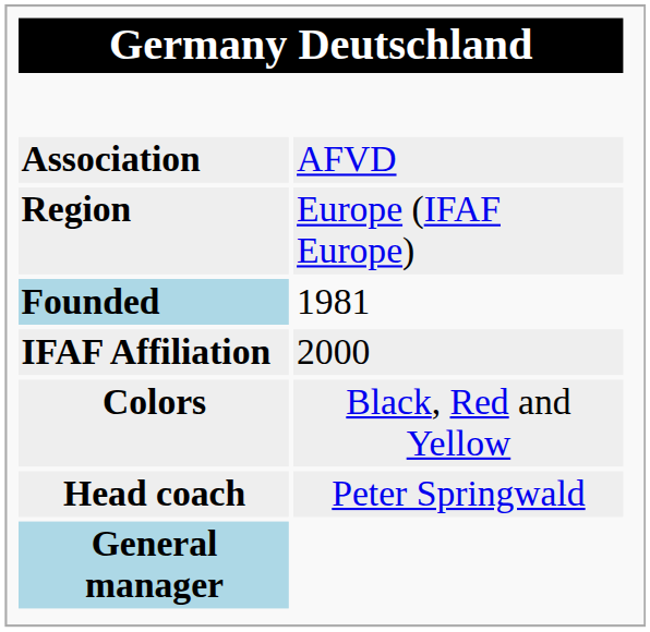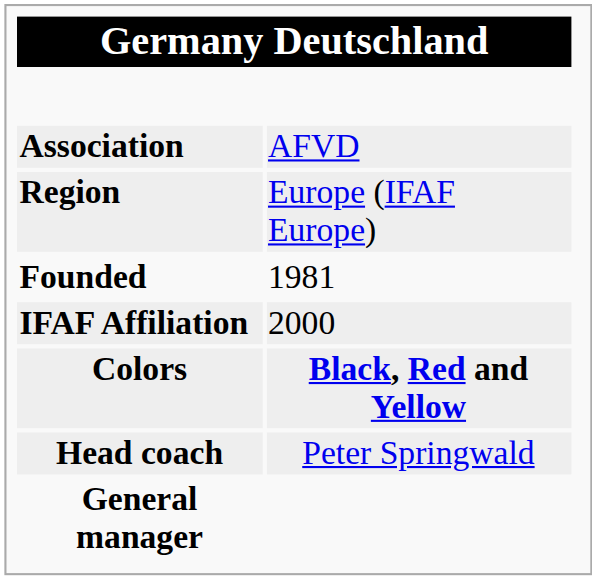Founded | column 1: lightblue background -> no background
Colors | column 2: normal -> bold
General manager | column 1: lightblue background -> no background
